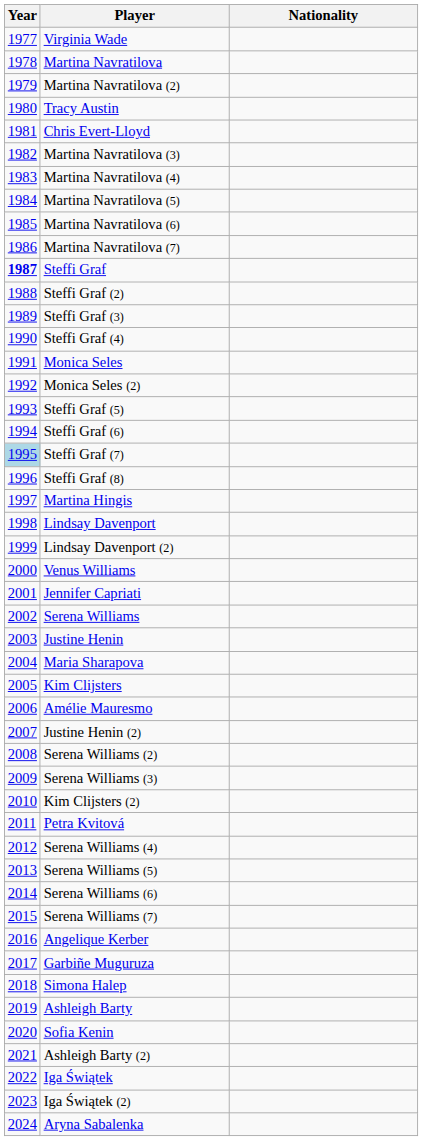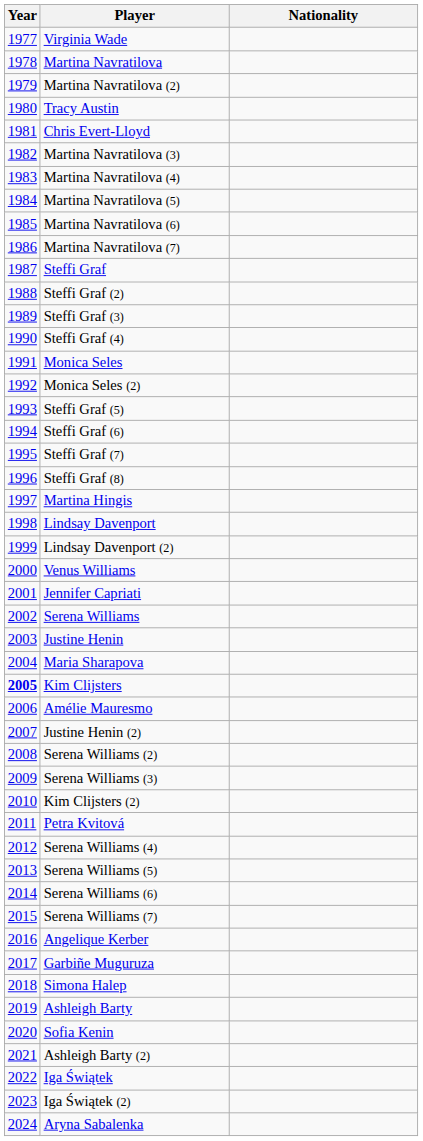Steffi Graf | Year: bold -> normal
Steffi Graf (7) | Year: lightblue background -> no background
Kim Clijsters | Year: normal -> bold
